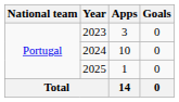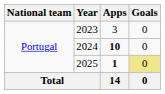2024 | Apps: normal -> bold
2025 | Apps: normal -> bold
2025 | Goals: no background -> khaki background
